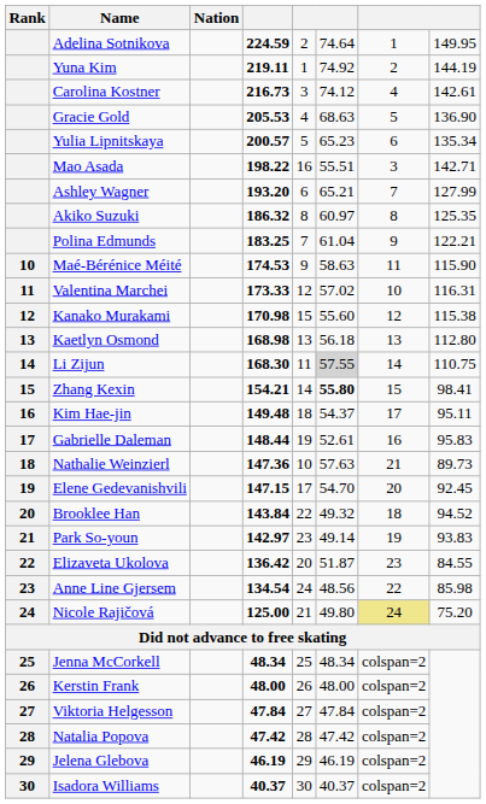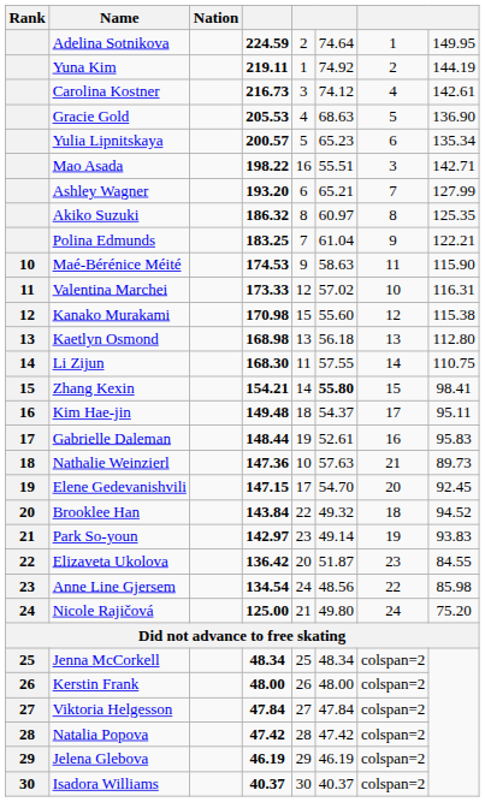Li Zijun | column 6: lightgrey background -> no background
Nicole Rajičová | column 7: khaki background -> no background
